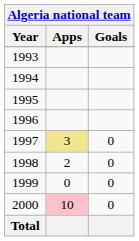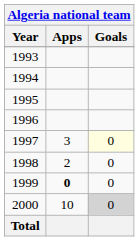1997 | Apps: khaki background -> no background
1997 | Goals: no background -> lightyellow background
1999 | Apps: normal -> bold
2000 | Apps: pink background -> no background
2000 | Goals: no background -> lightgrey background
